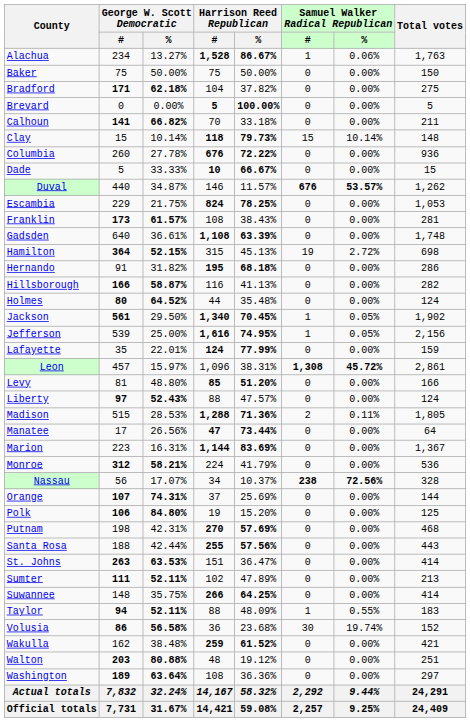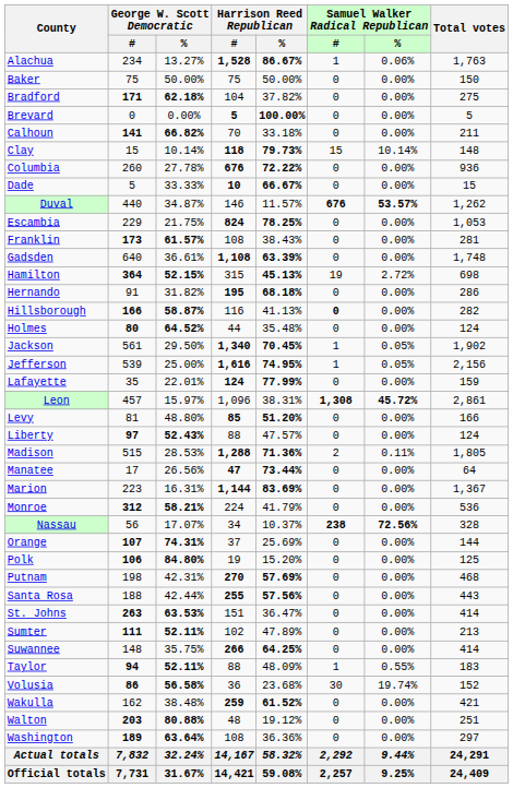Hamilton | Harrison Reed Republican / %: normal -> bold
Hillsborough | Samuel Walker Radical Republican / #: normal -> bold
Jackson | George W. Scott Democratic / #: bold -> normal
